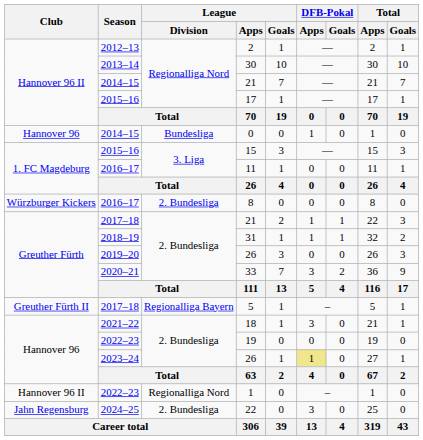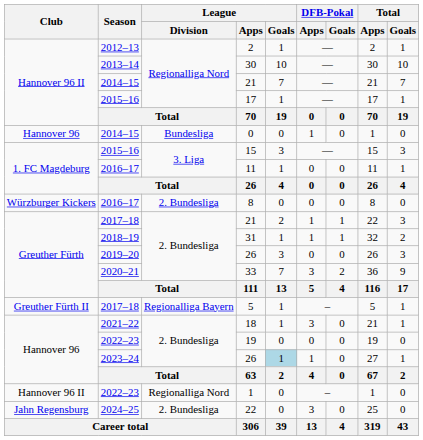2023–24 / 26 | League / Goals: no background -> lightblue background
2023–24 / 26 | DFB-Pokal / Apps: khaki background -> no background
